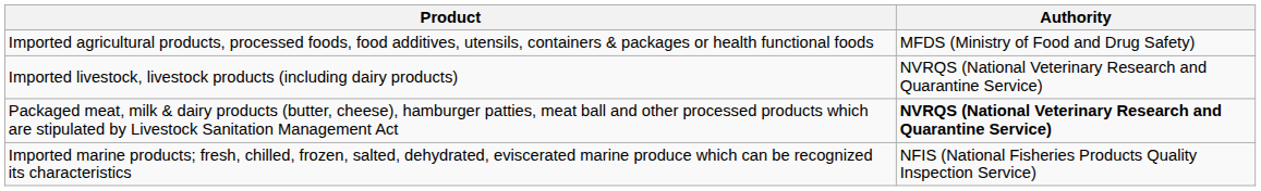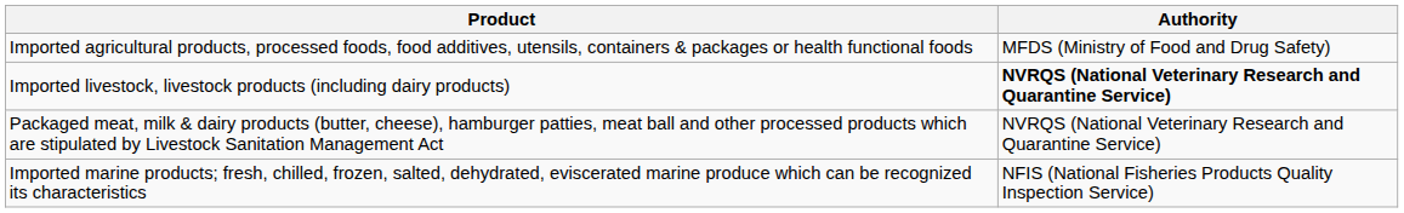row 3 | Authority: normal -> bold
row 4 | Authority: bold -> normal
